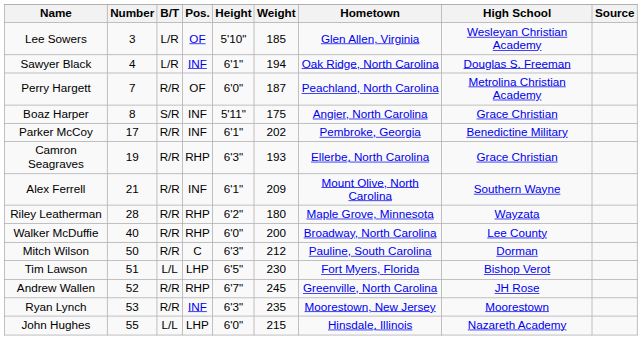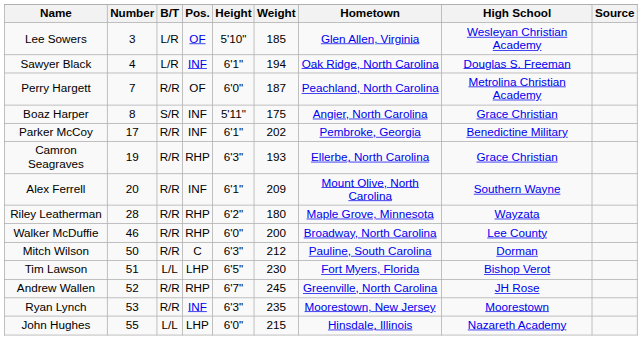Alex Ferrell | Number: 21 -> 20
Walker McDuffie | Number: 40 -> 46
